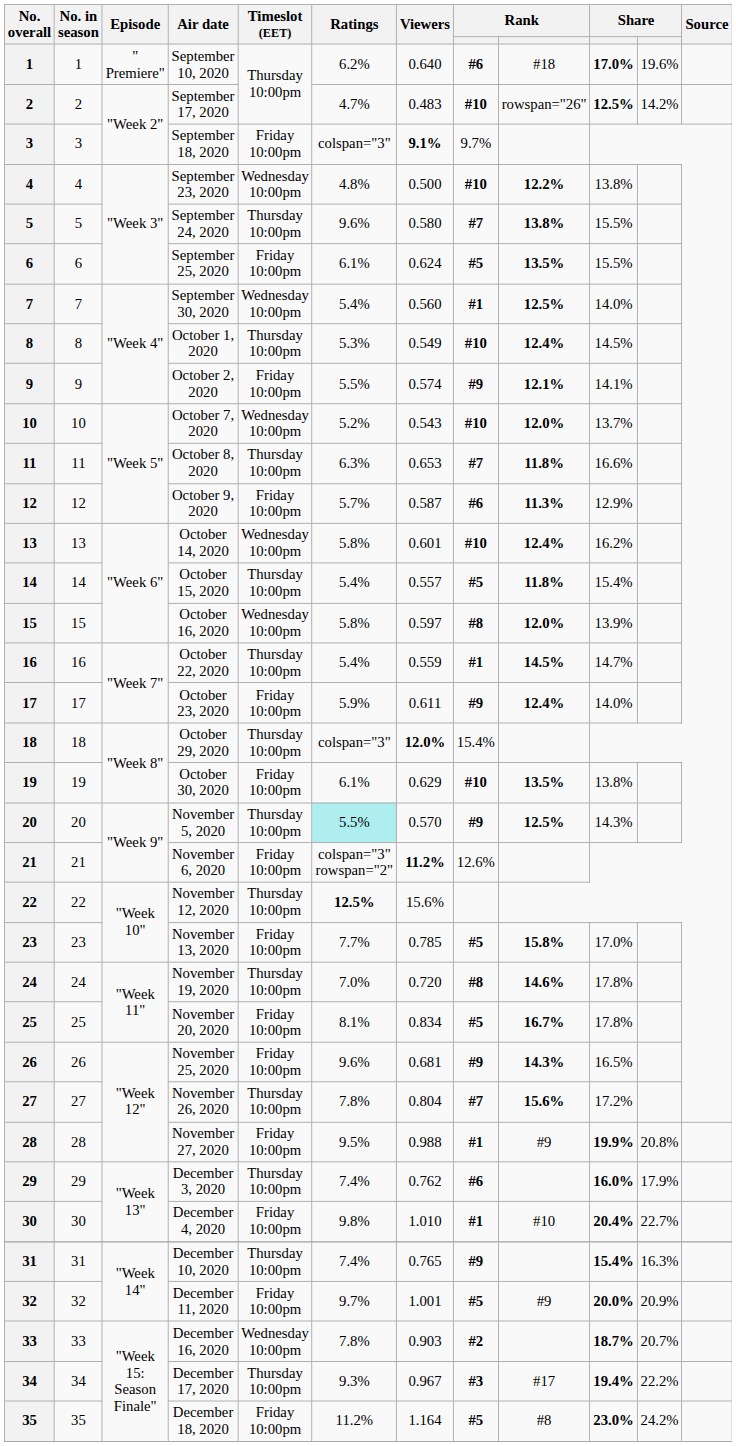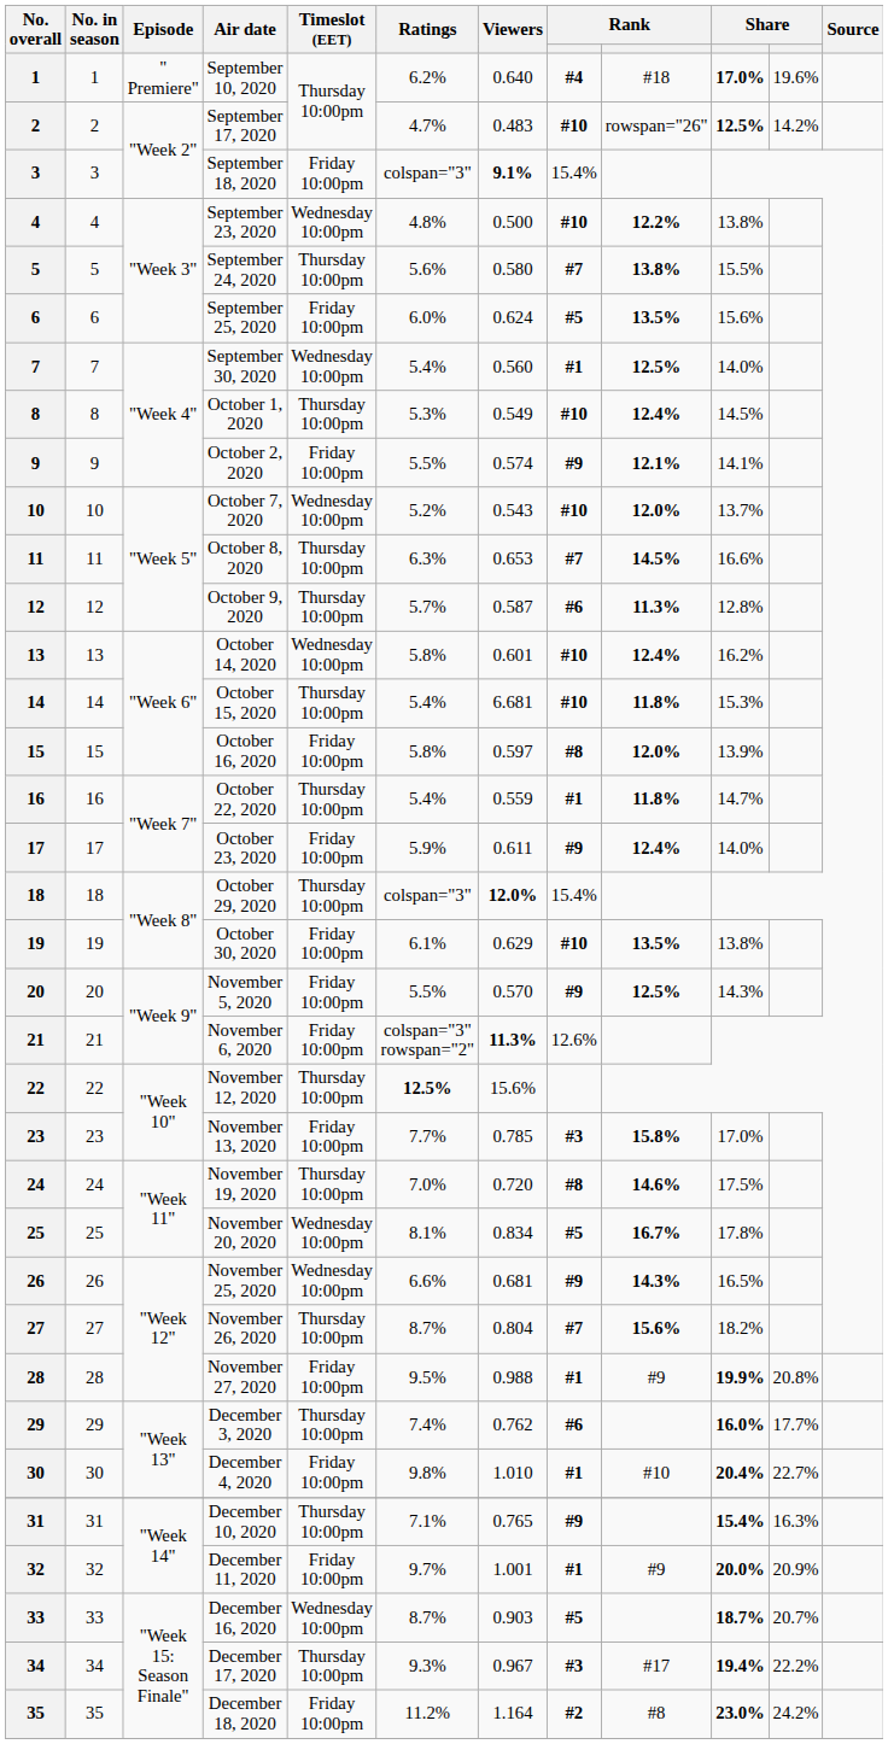September 10, 2020 | column 8: #6 -> #4
September 18, 2020 | column 8: 9.7% -> 15.4%
September 24, 2020 | Ratings: 9.6% -> 5.6%
September 25, 2020 | Ratings: 6.1% -> 6.0%
September 25, 2020 | column 10: 15.5% -> 15.6%
October 8, 2020 | column 9: 11.8% -> 14.5%
October 9, 2020 | Timeslot (EET): Friday 10:00pm -> Thursday 10:00pm
October 9, 2020 | column 10: 12.9% -> 12.8%
October 15, 2020 | Viewers: 0.557 -> 6.681
October 15, 2020 | column 8: #5 -> #10
October 15, 2020 | column 10: 15.4% -> 15.3%
October 16, 2020 | Timeslot (EET): Wednesday 10:00pm -> Friday 10:00pm
October 22, 2020 | column 9: 14.5% -> 11.8%
November 5, 2020 | Timeslot (EET): Thursday 10:00pm -> Friday 10:00pm
November 5, 2020 | Ratings: paleturquoise background -> no background
November 6, 2020 | Viewers: 11.2% -> 11.3%
November 13, 2020 | column 8: #5 -> #3
November 19, 2020 | column 10: 17.8% -> 17.5%
November 20, 2020 | Timeslot (EET): Friday 10:00pm -> Wednesday 10:00pm
November 25, 2020 | Timeslot (EET): Friday 10:00pm -> Wednesday 10:00pm
November 25, 2020 | Ratings: 9.6% -> 6.6%
November 26, 2020 | Ratings: 7.8% -> 8.7%
November 26, 2020 | column 10: 17.2% -> 18.2%
December 3, 2020 | column 11: 17.9% -> 17.7%
December 10, 2020 | Ratings: 7.4% -> 7.1%
December 11, 2020 | column 8: #5 -> #1
December 16, 2020 | Ratings: 7.8% -> 8.7%
December 16, 2020 | column 8: #2 -> #5
December 18, 2020 | column 8: #5 -> #2
